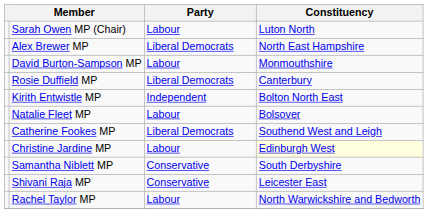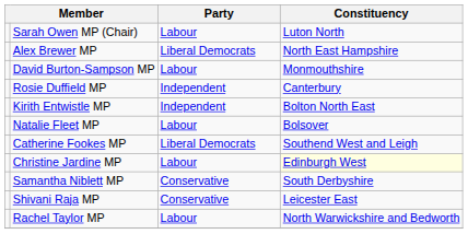Rosie Duffield MP | Party: Liberal Democrats -> Independent
